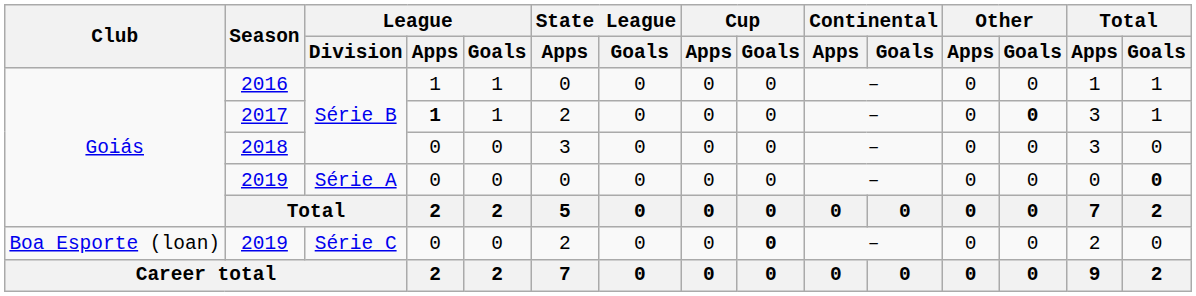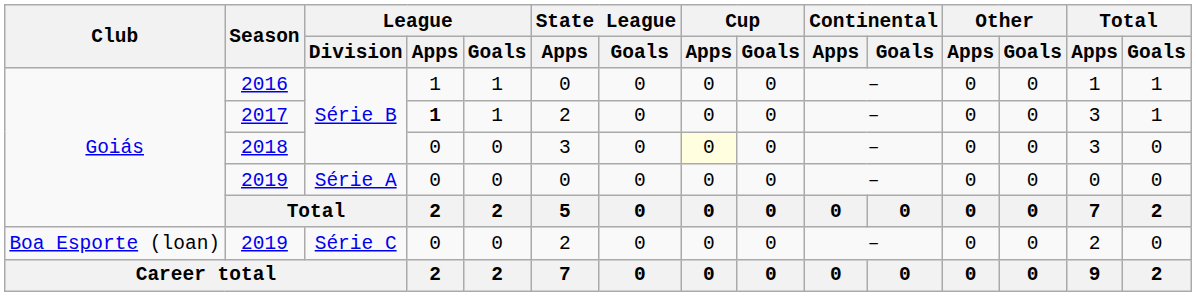2017 | Other / Goals: bold -> normal
2018 | Cup / Apps: no background -> lightyellow background
2019 / Série A | Total / Goals: bold -> normal
2019 / Série C | Cup / Goals: bold -> normal
